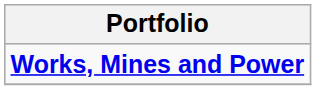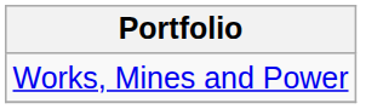row 2 | column 1: bold -> normal
